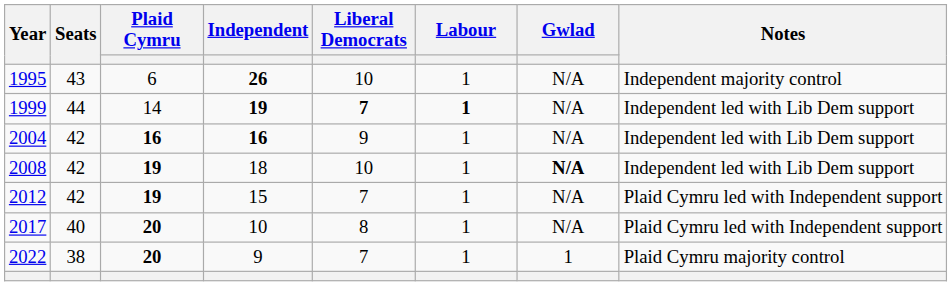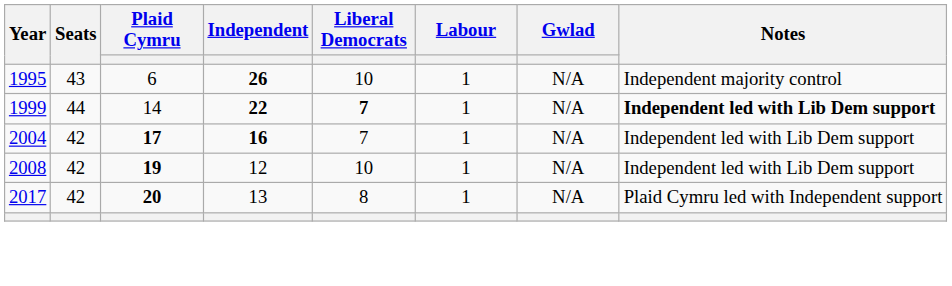1999 | Independent: 19 -> 22
1999 | Labour: bold -> normal
1999 | Notes: normal -> bold
2004 | Plaid Cymru: 16 -> 17
2004 | Liberal Democrats: 9 -> 7
2008 | Independent: 18 -> 12
2008 | Gwlad: bold -> normal
- row: 2012 | 42 | 19 | 15 | 7 | 1 | N/A | Plaid Cymru led with Independent support
2017 | Seats: 40 -> 42
2017 | Independent: 10 -> 13
- row: 2022 | 38 | 20 | 9 | 7 | 1 | 1 | Plaid Cymru majority control
